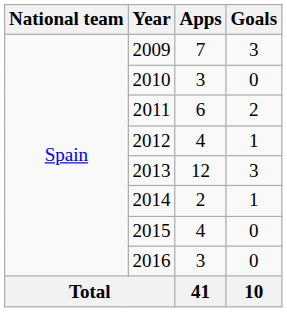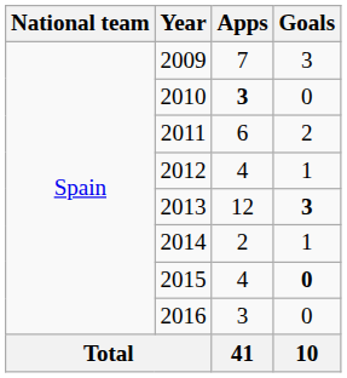2010 | Apps: normal -> bold
2013 | Goals: normal -> bold
2015 | Goals: normal -> bold
